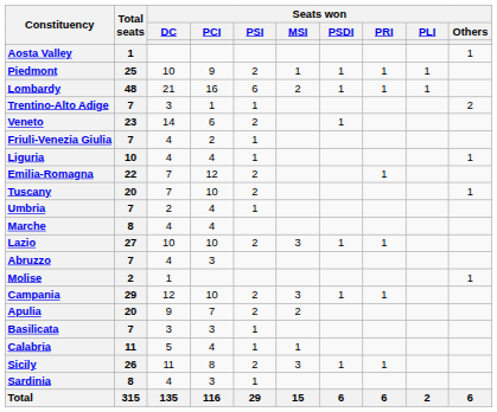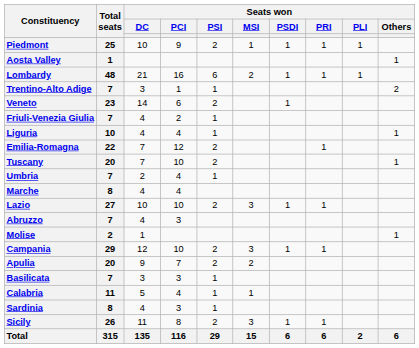rows swapped: Piedmont <-> Aosta Valley
rows swapped: Sicily <-> Sardinia
